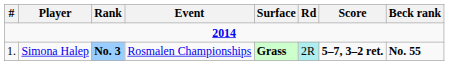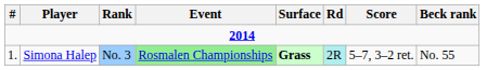Simona Halep | Rank: bold -> normal
Simona Halep | Event: no background -> lightgreen background
Simona Halep | Score: bold -> normal
Simona Halep | Beck rank: bold -> normal
